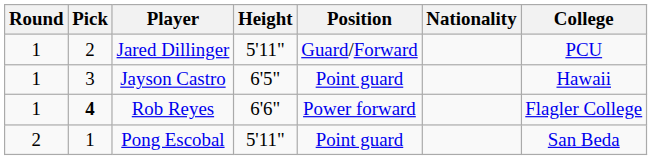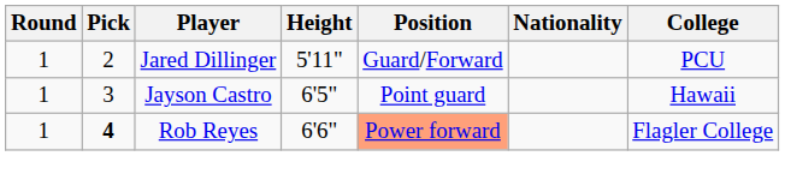Rob Reyes | Position: no background -> lightsalmon background
- row: 2 | 1 | Pong Escobal | 5'11" | Point guard | San Beda
